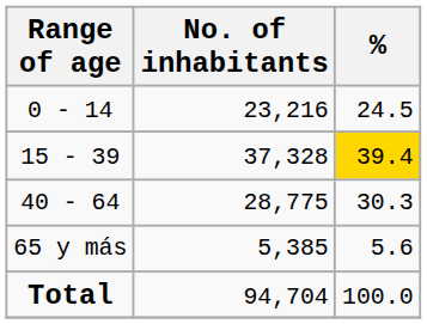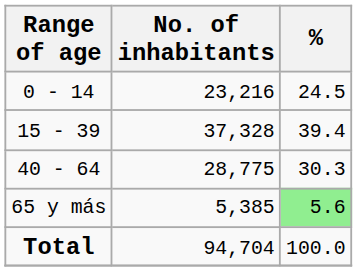15 - 39 | %: gold background -> no background
65 y más | %: no background -> lightgreen background
